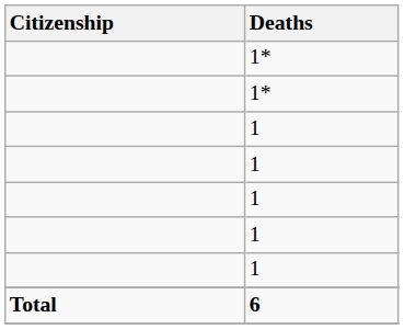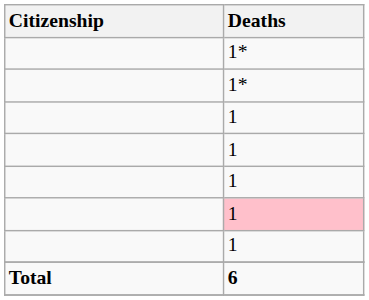row 7 | Deaths: no background -> pink background
